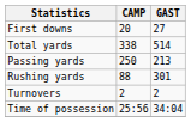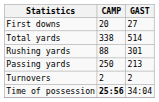rows swapped: Rushing yards <-> Passing yards
Time of possession | CAMP: normal -> bold
